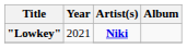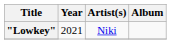"Lowkey" | Artist(s): bold -> normal
